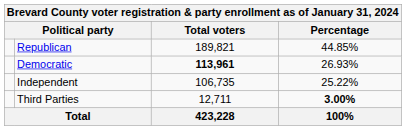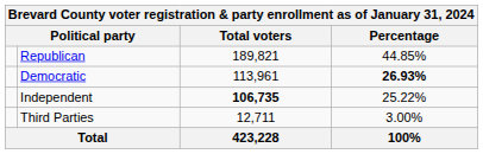Democratic | Total voters: bold -> normal
Democratic | Percentage: normal -> bold
Independent | Total voters: normal -> bold
Third Parties | Percentage: bold -> normal
